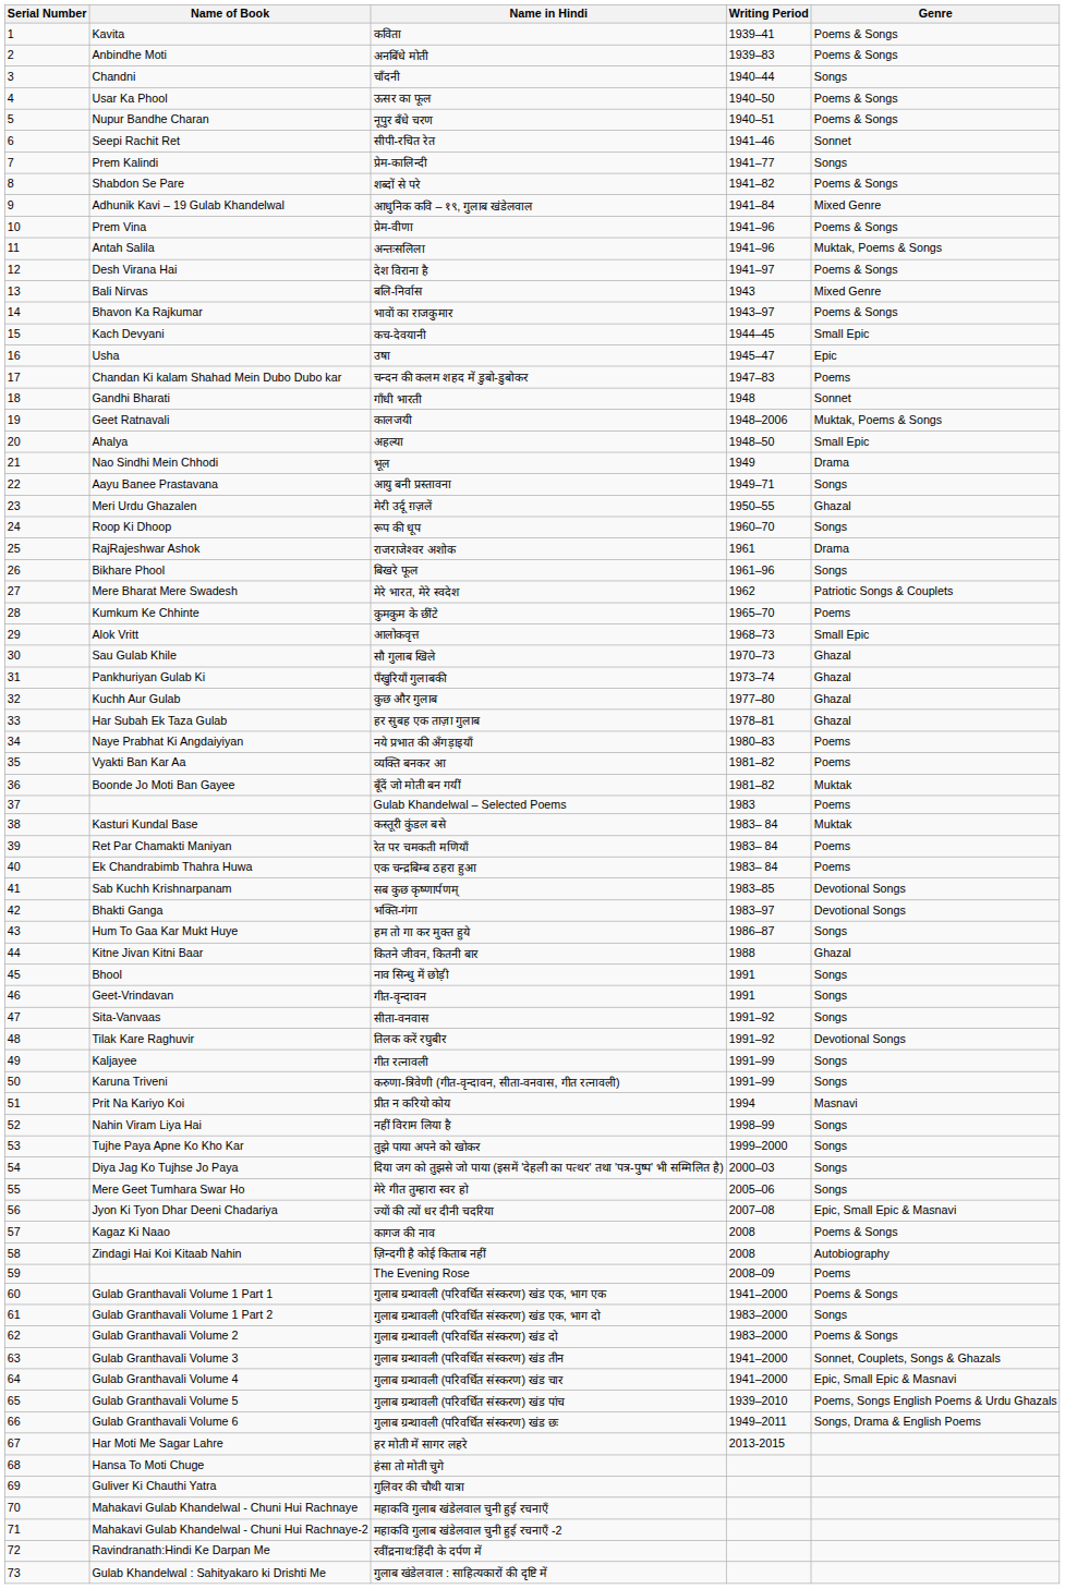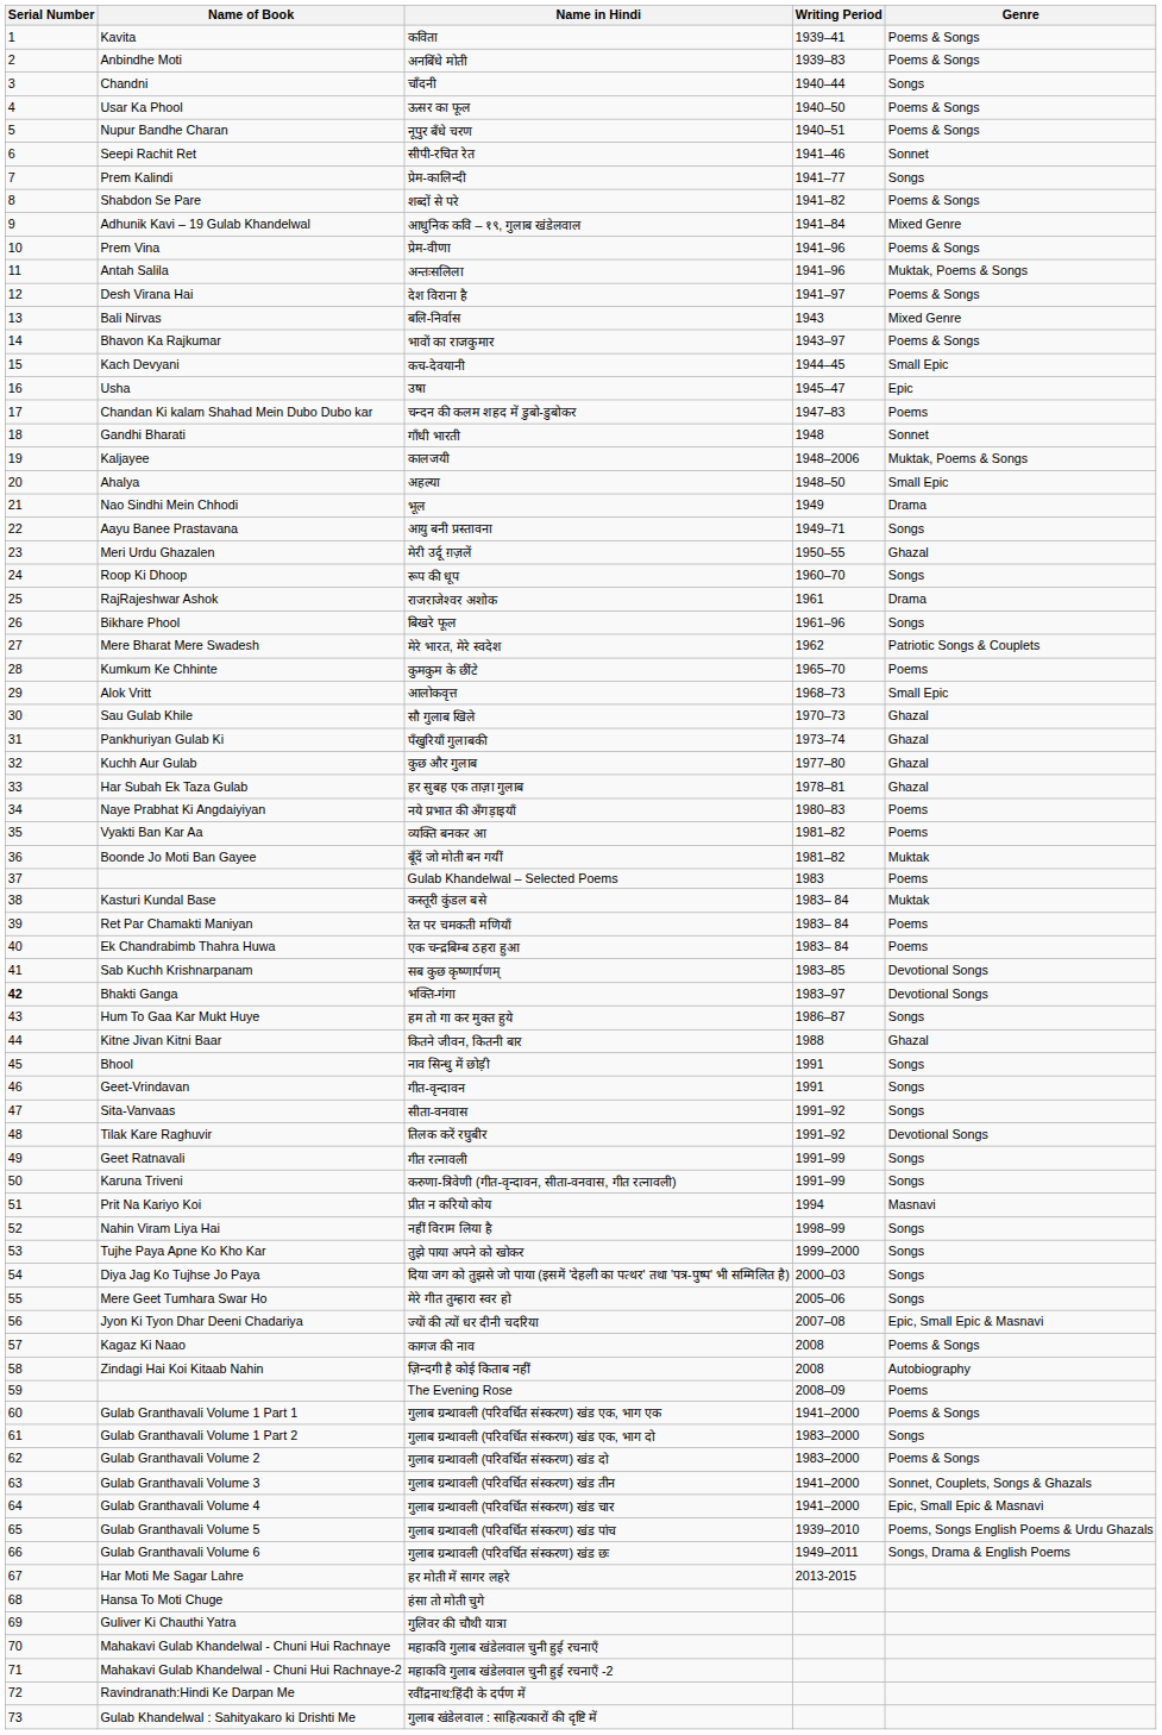कालजयी | Name of Book: Geet Ratnavali -> Kaljayee
भक्ति-गंगा | Serial Number: normal -> bold
गीत रत्नावली | Name of Book: Kaljayee -> Geet Ratnavali
